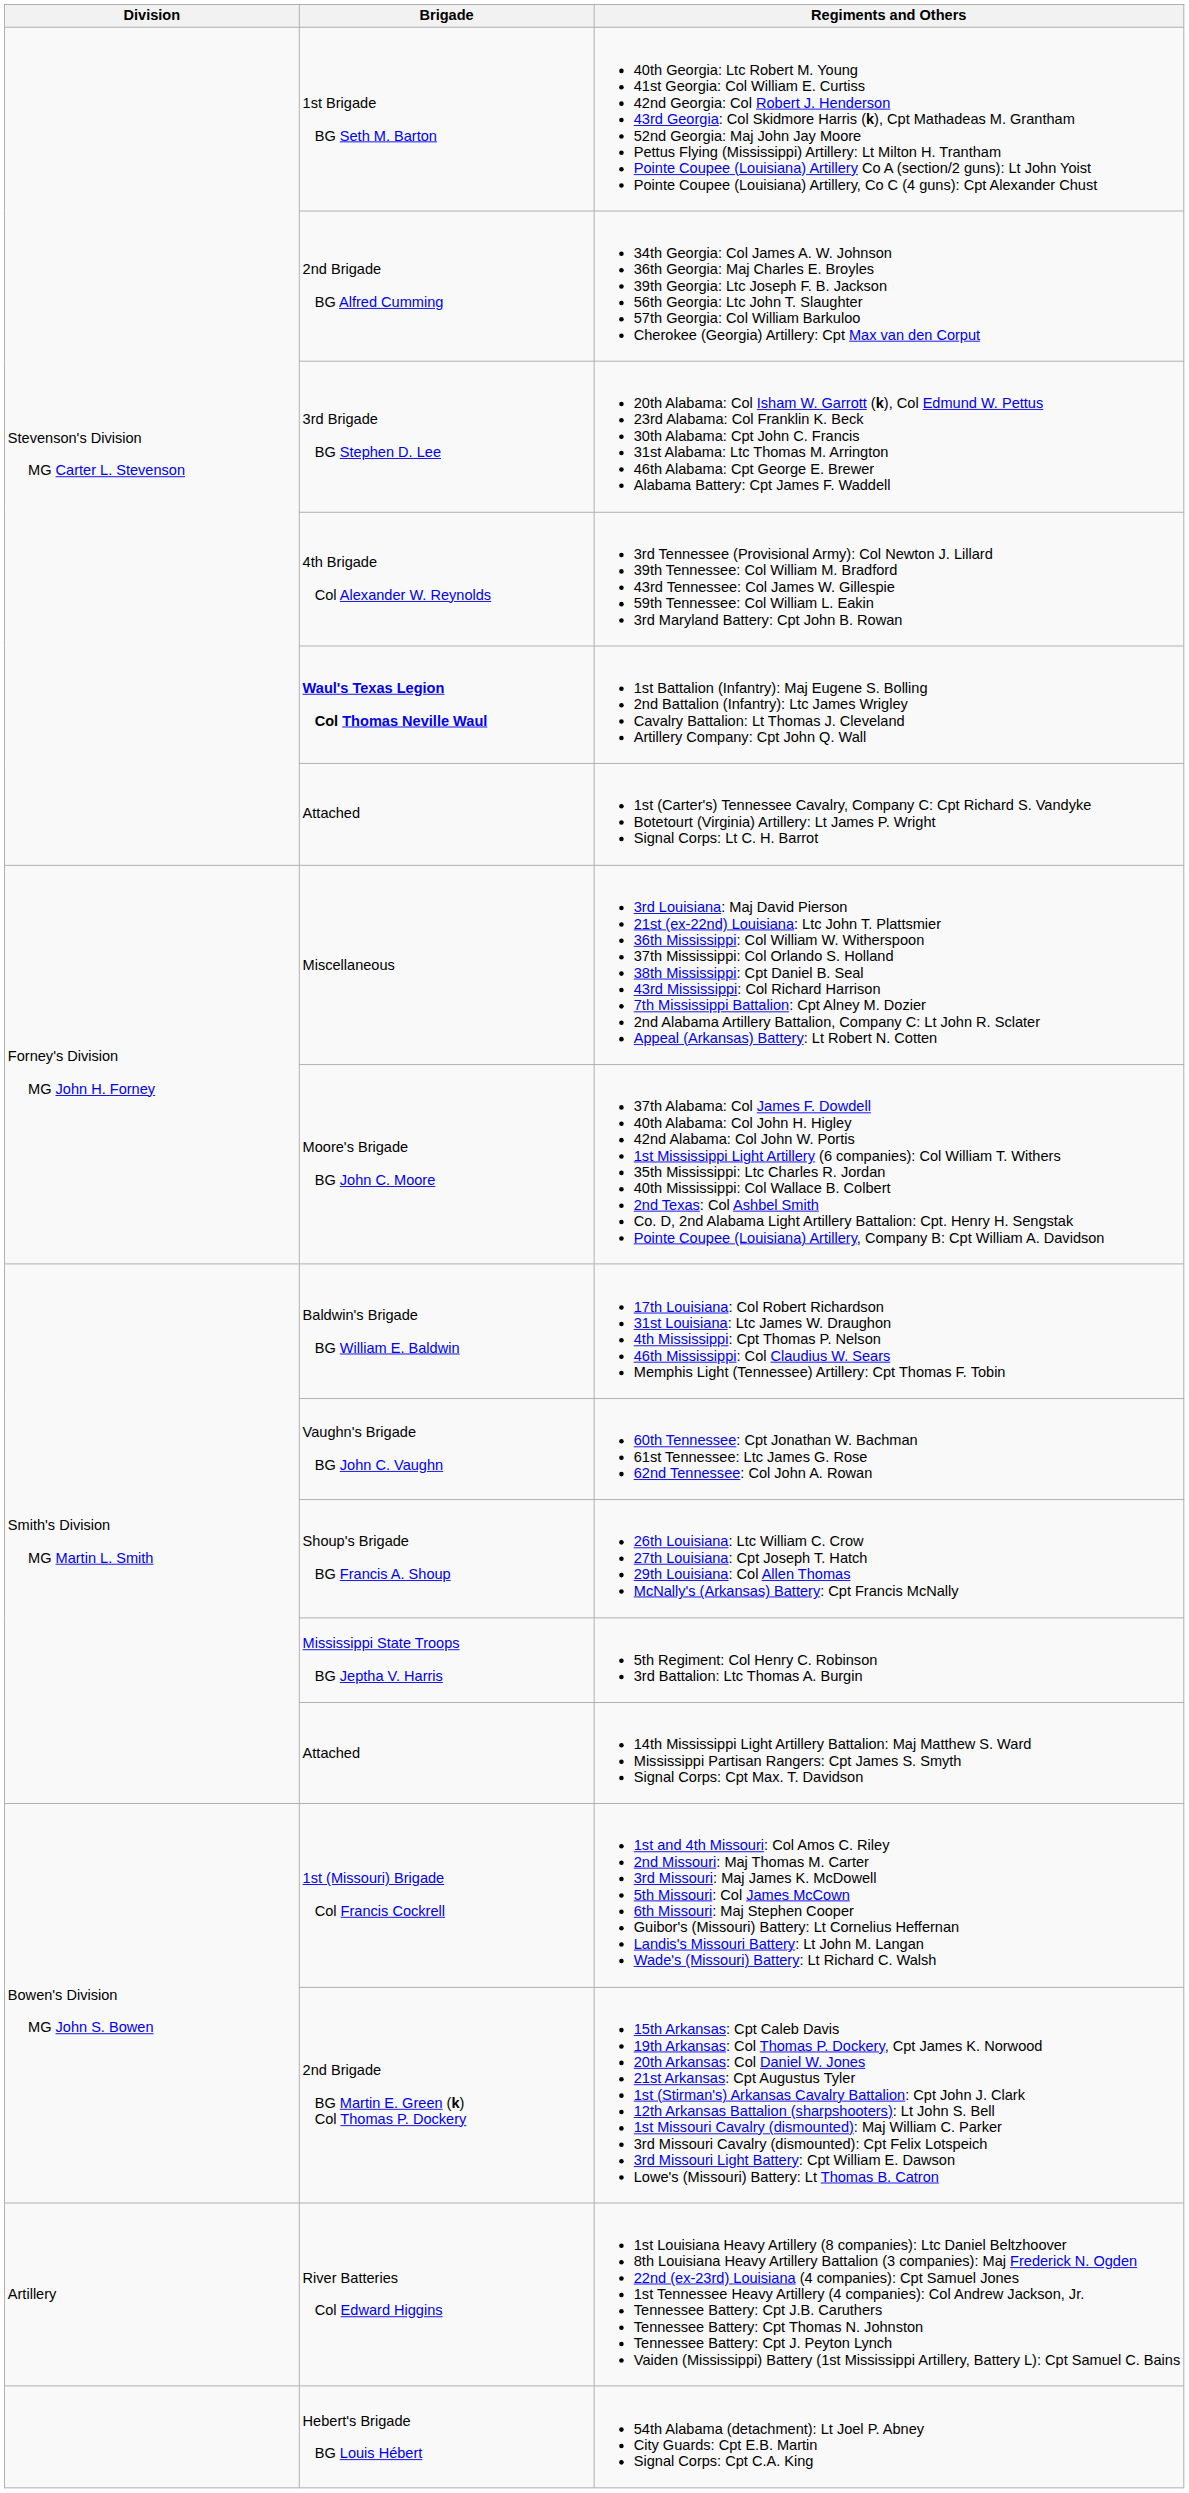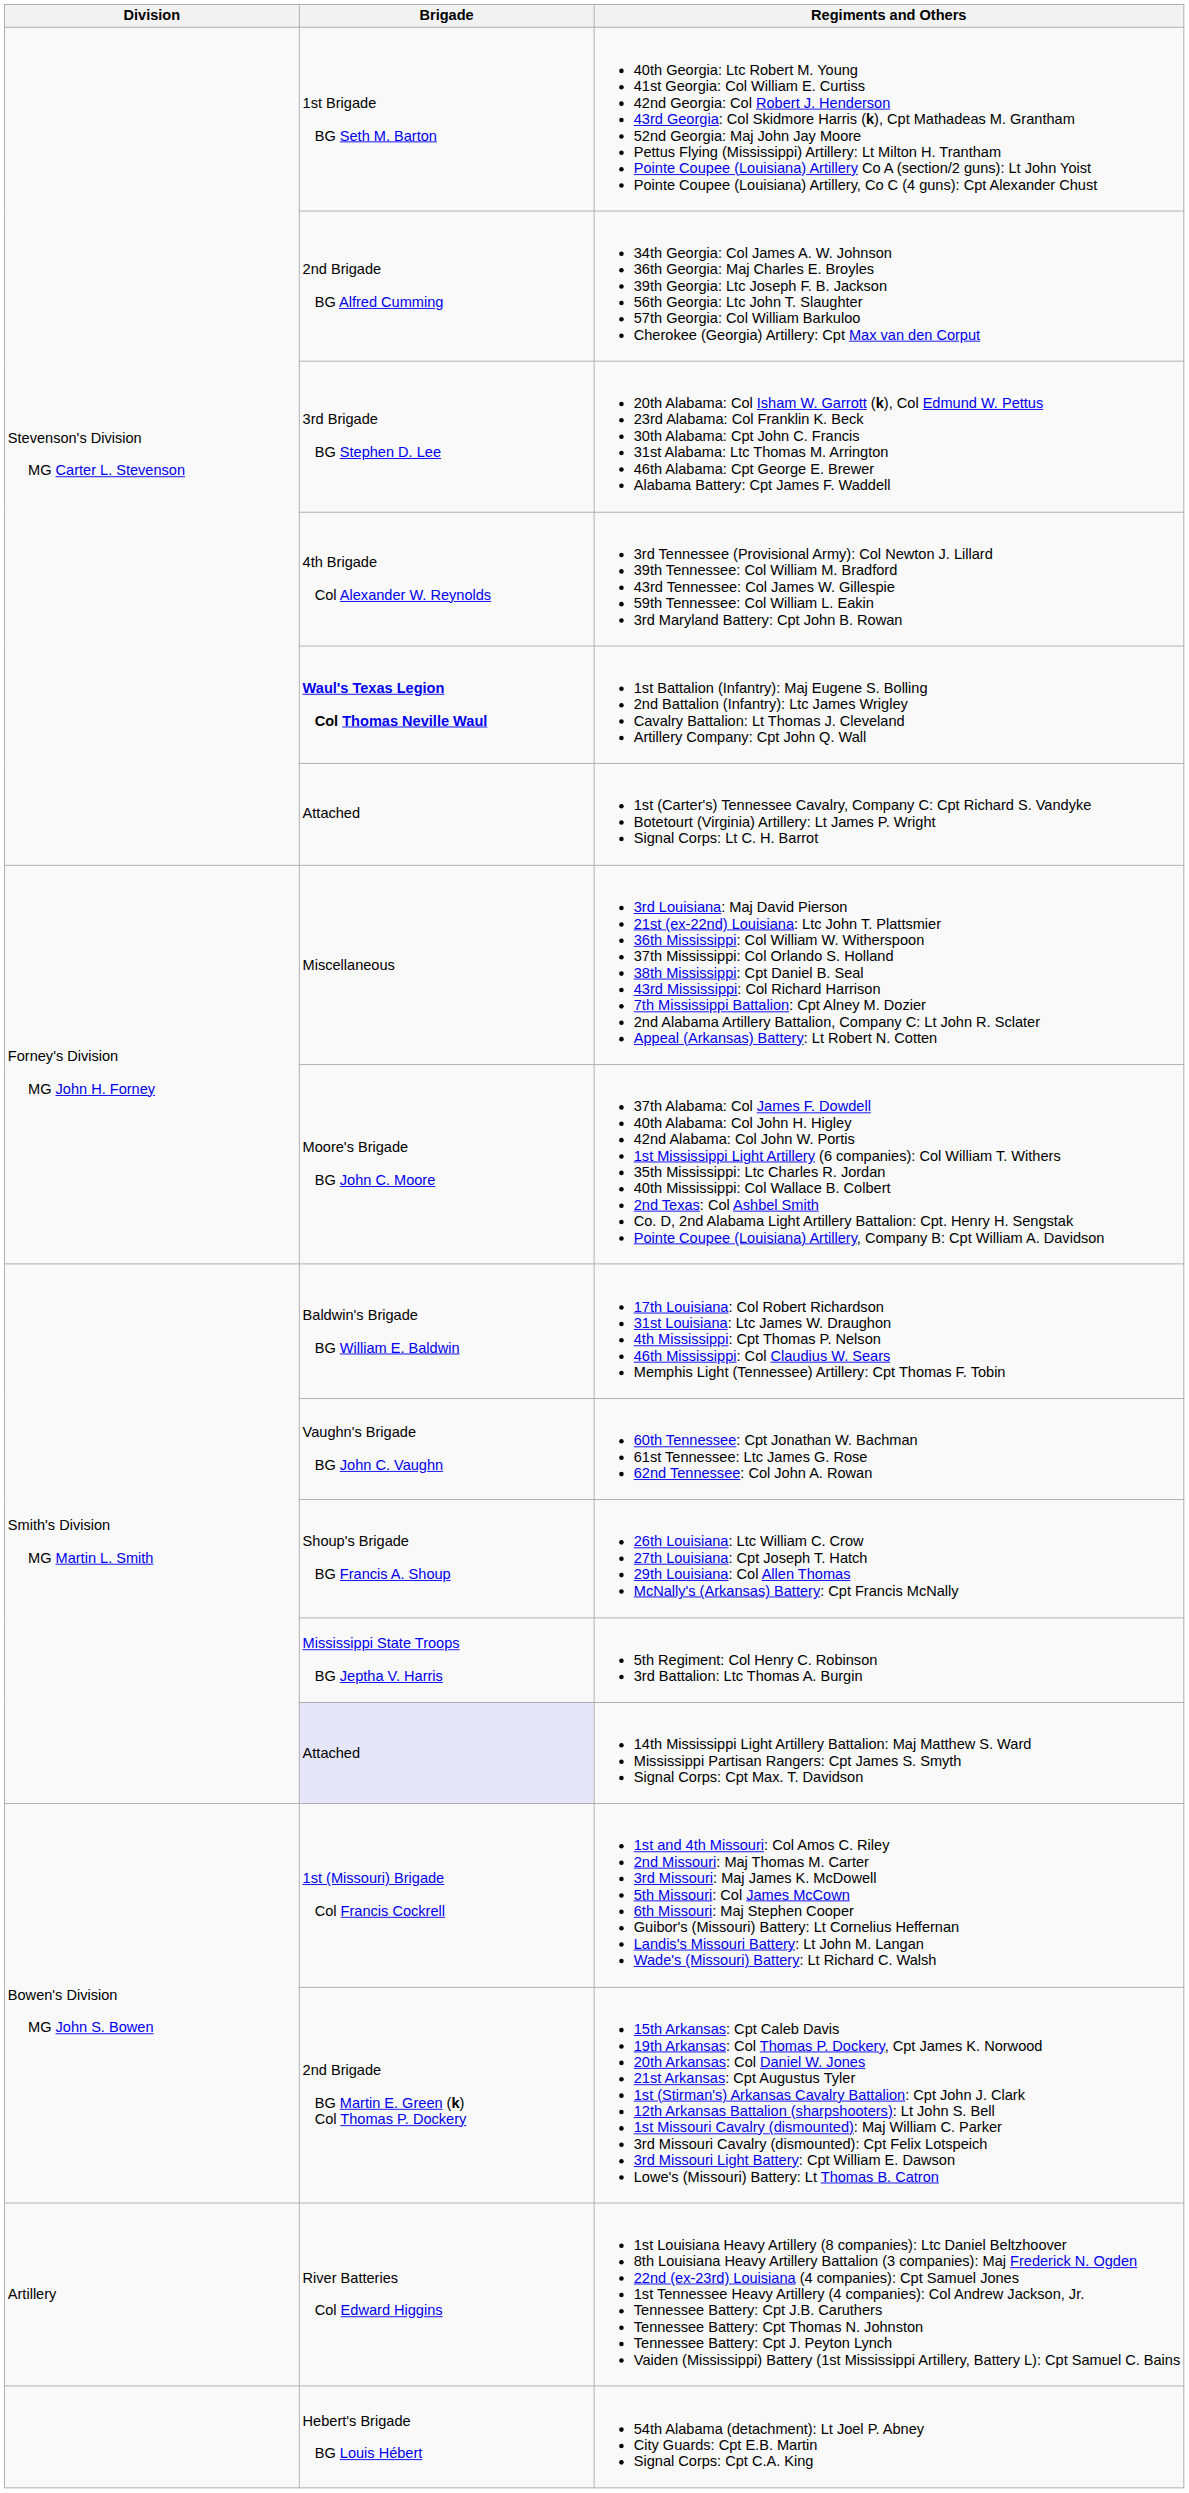row 14 | Brigade: no background -> lavender background
